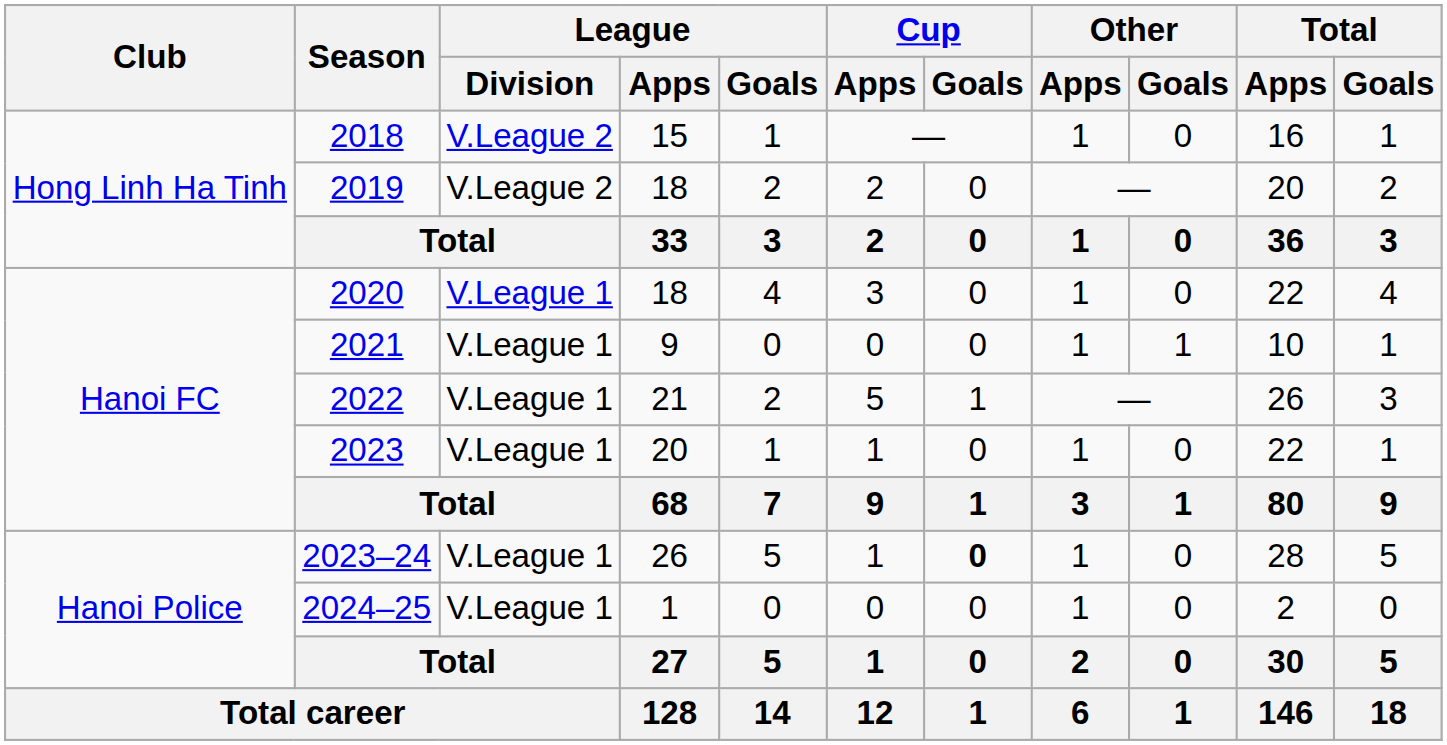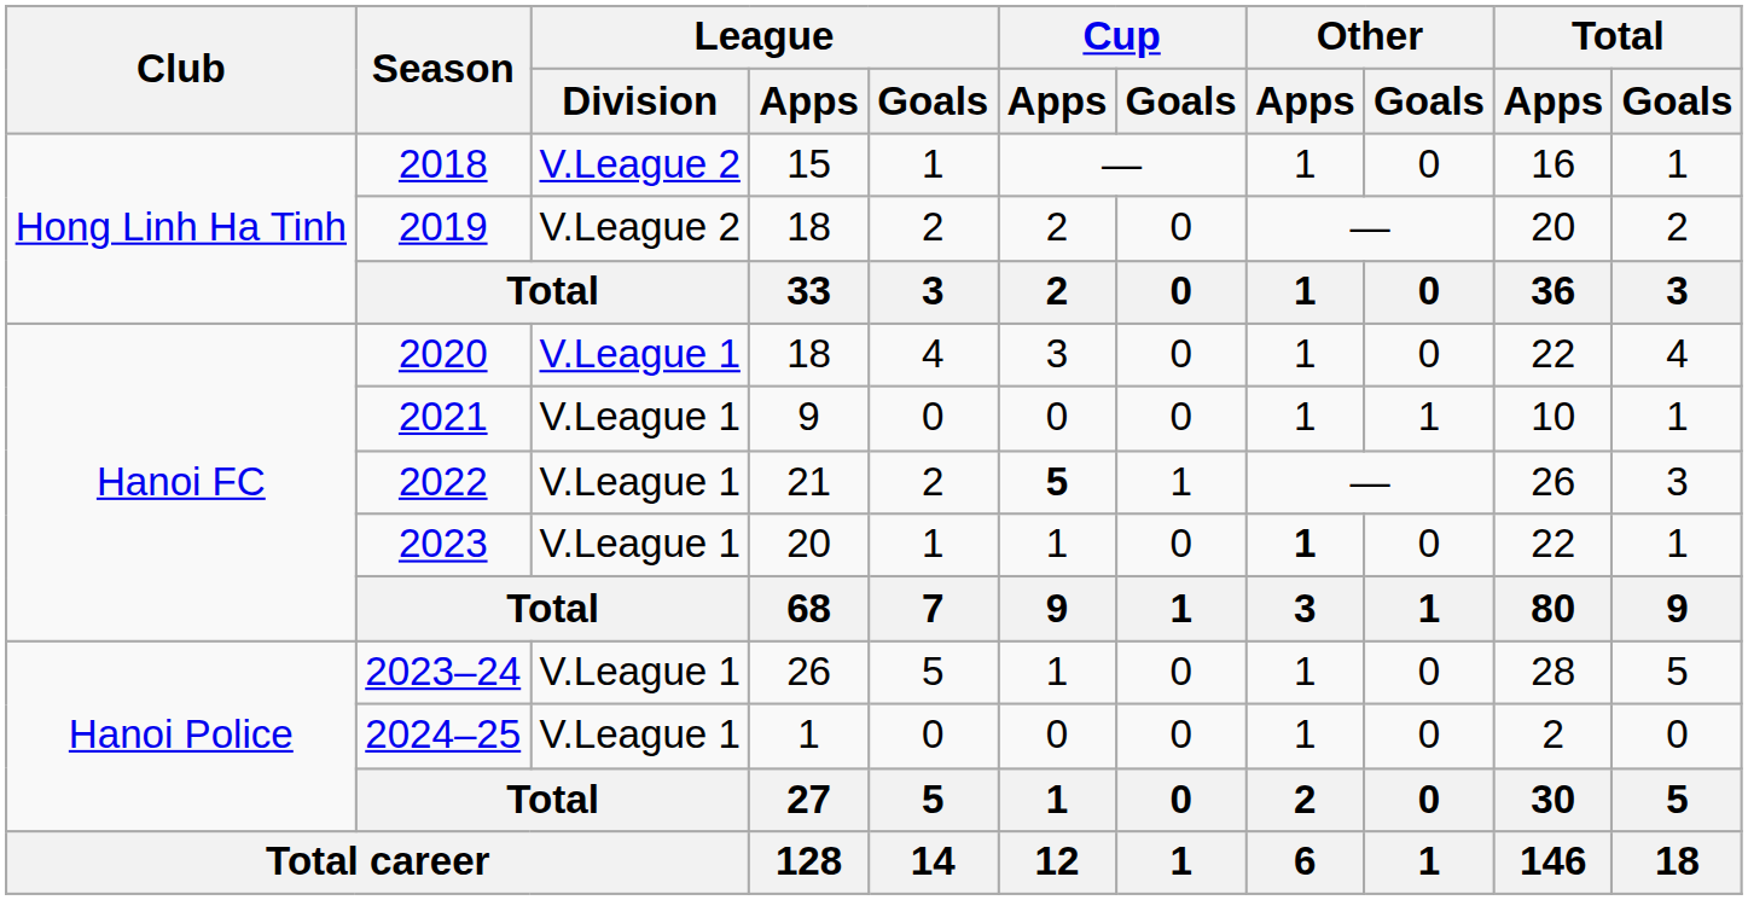2022 | Cup / Apps: normal -> bold
2023 | Other / Apps: normal -> bold
2023–24 | Cup / Goals: bold -> normal
